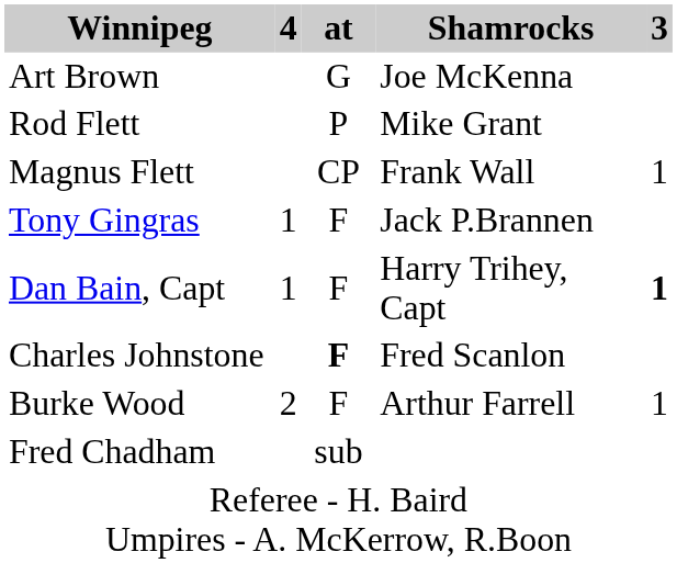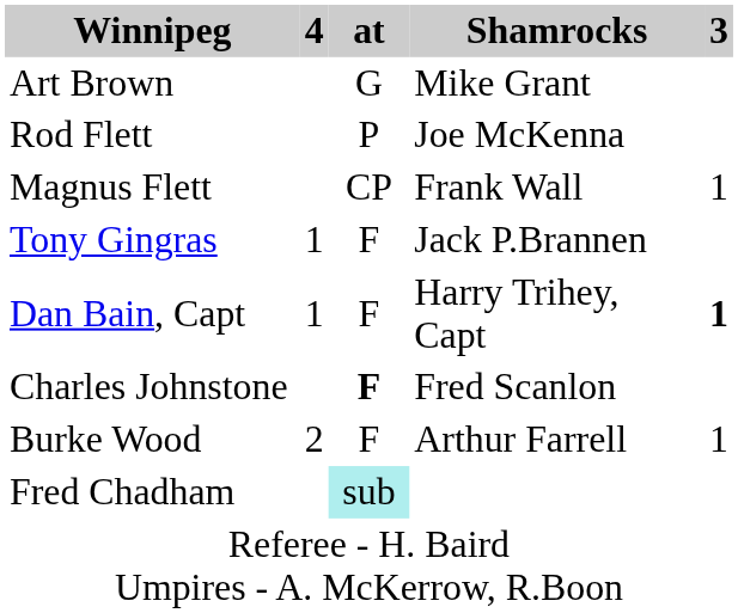Art Brown | Shamrocks: Joe McKenna -> Mike Grant
Rod Flett | Shamrocks: Mike Grant -> Joe McKenna
Fred Chadham | at: no background -> paleturquoise background
